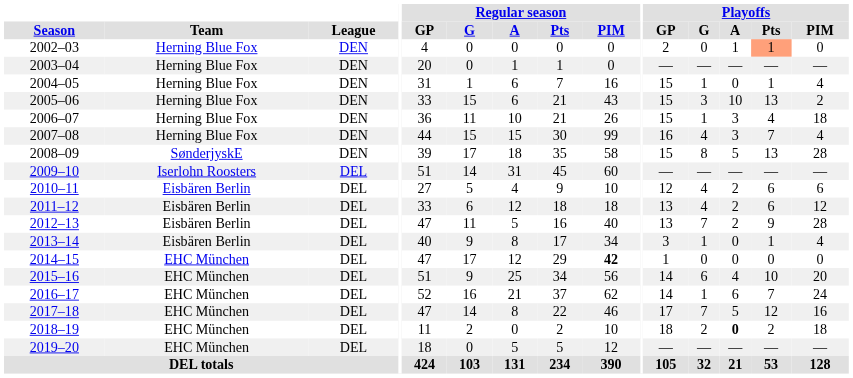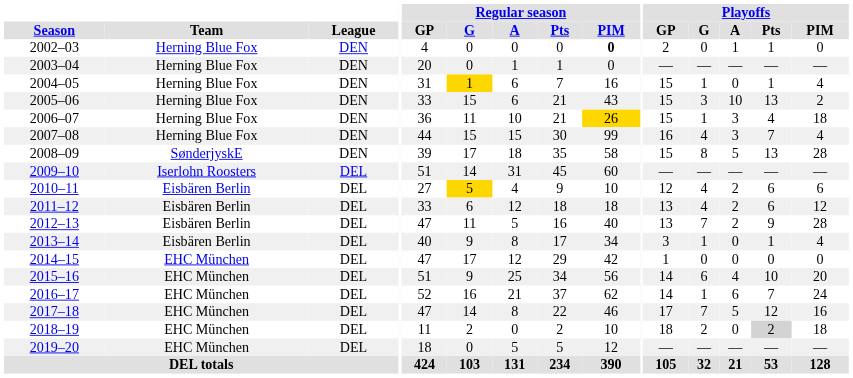2002–03 | Regular season / PIM: normal -> bold
2002–03 | Playoffs / Pts: lightsalmon background -> no background
2004–05 | Regular season / G: no background -> gold background
2006–07 | Regular season / PIM: no background -> gold background
2010–11 | Regular season / G: no background -> gold background
2014–15 | Regular season / PIM: bold -> normal
2018–19 | Playoffs / A: bold -> normal
2018–19 | Playoffs / Pts: no background -> lightgrey background
